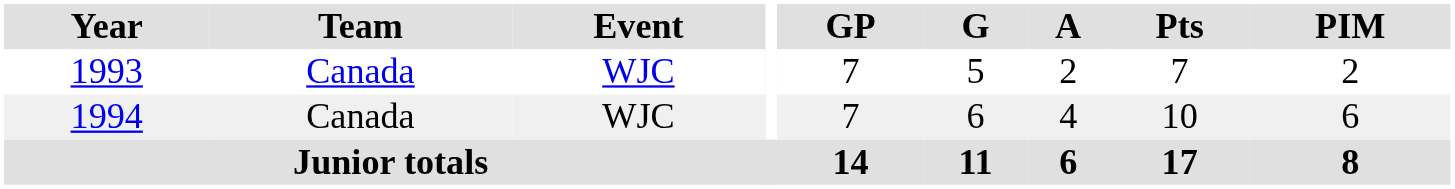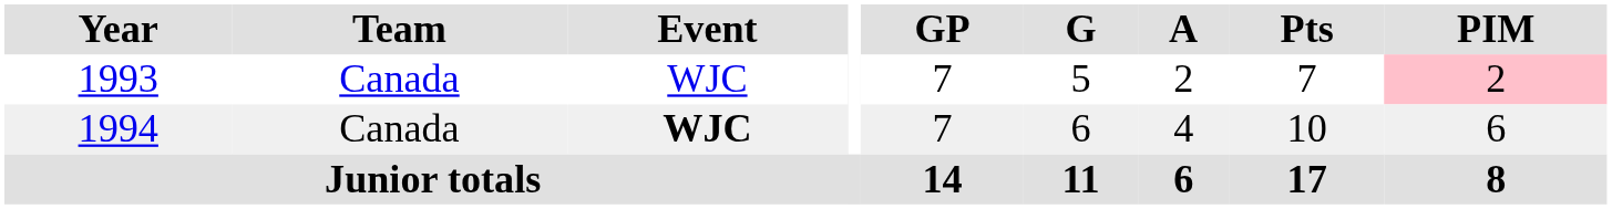1993 | PIM: no background -> pink background
1994 | Event: normal -> bold
